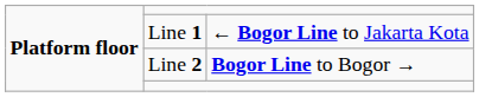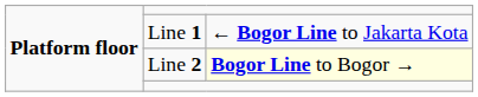Line 2 | column 3: no background -> lightyellow background
